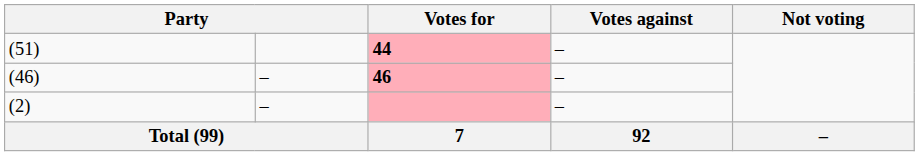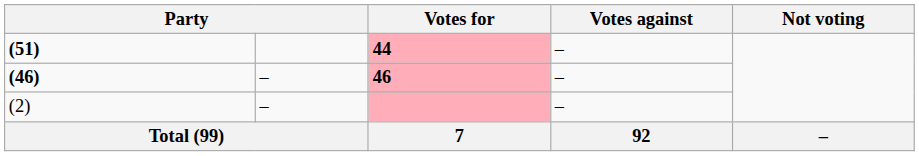(51) | column 1: normal -> bold
(46) | column 1: normal -> bold
